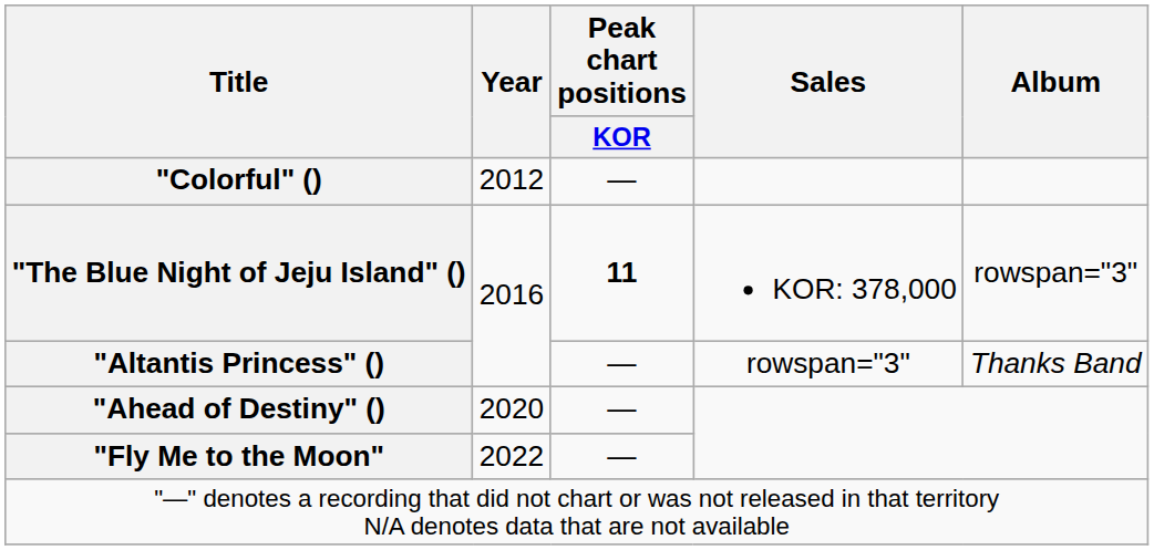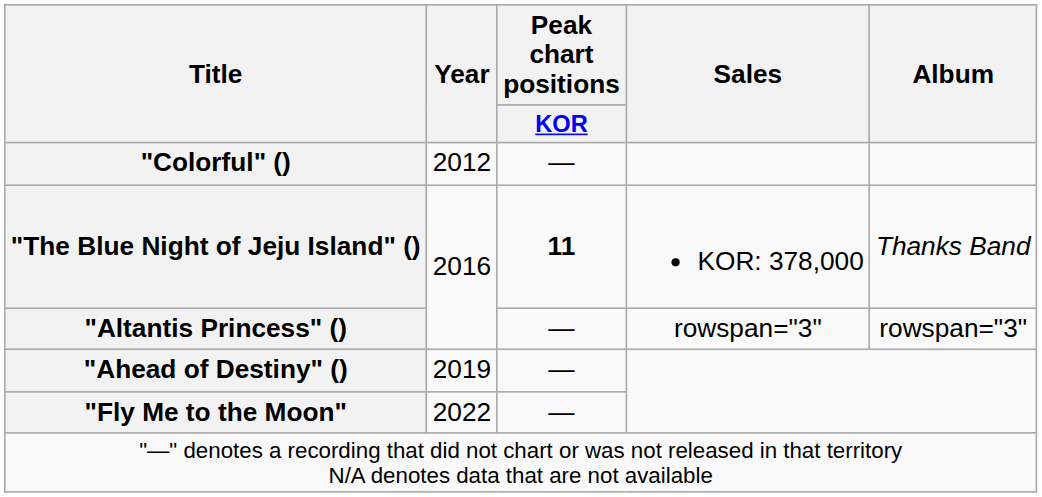"The Blue Night of Jeju Island" () | Album: rowspan="3" -> Thanks Band
"Altantis Princess" () | Album: Thanks Band -> rowspan="3"
"Ahead of Destiny" () | Year: 2020 -> 2019
